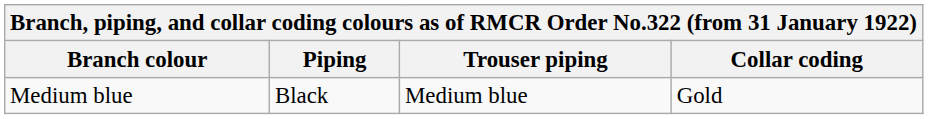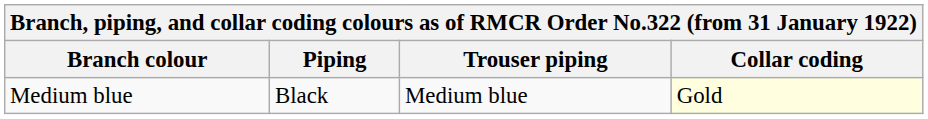row 3 | Collar coding: no background -> lightyellow background
